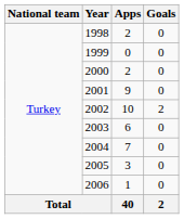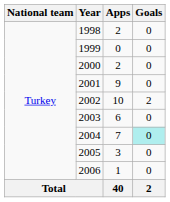2004 | Goals: no background -> paleturquoise background
